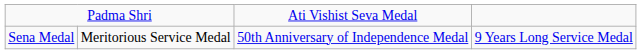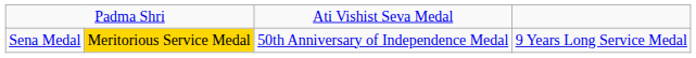Sena Medal | column 2: no background -> gold background
